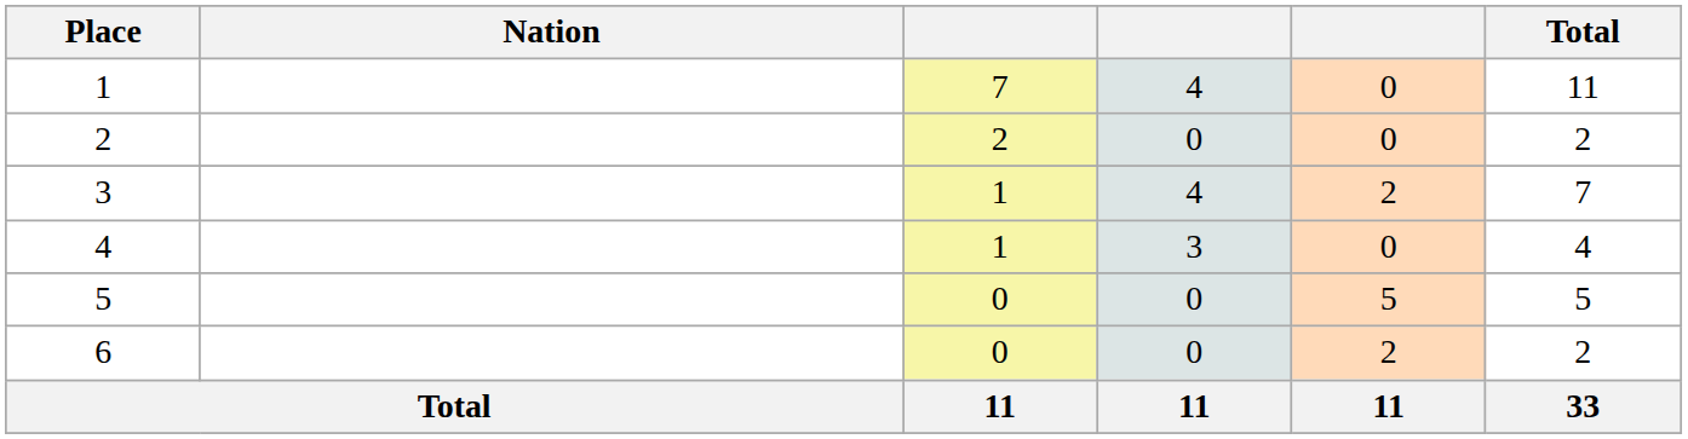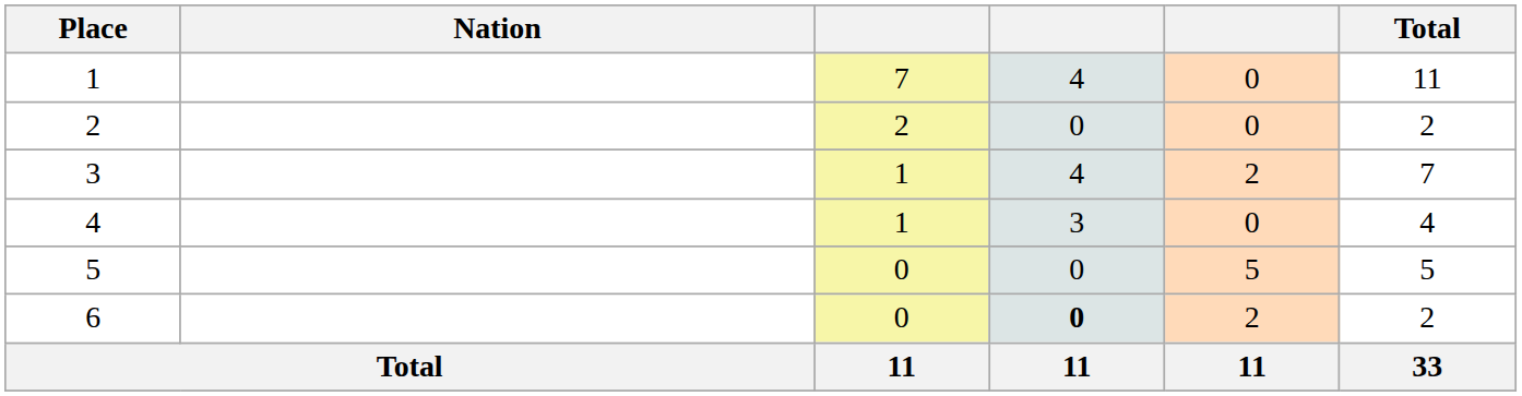6 | column 4: normal -> bold
